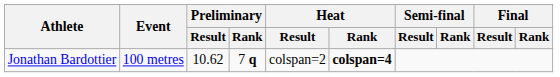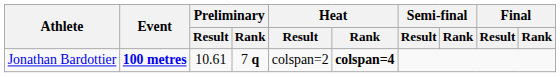Jonathan Bardottier | Event: normal -> bold
Jonathan Bardottier | Preliminary / Result: 10.62 -> 10.61
